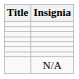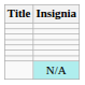row 9 | Insignia: no background -> paleturquoise background
